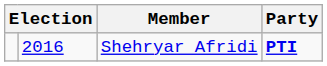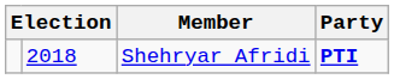Shehryar Afridi | column 2: 2016 -> 2018
